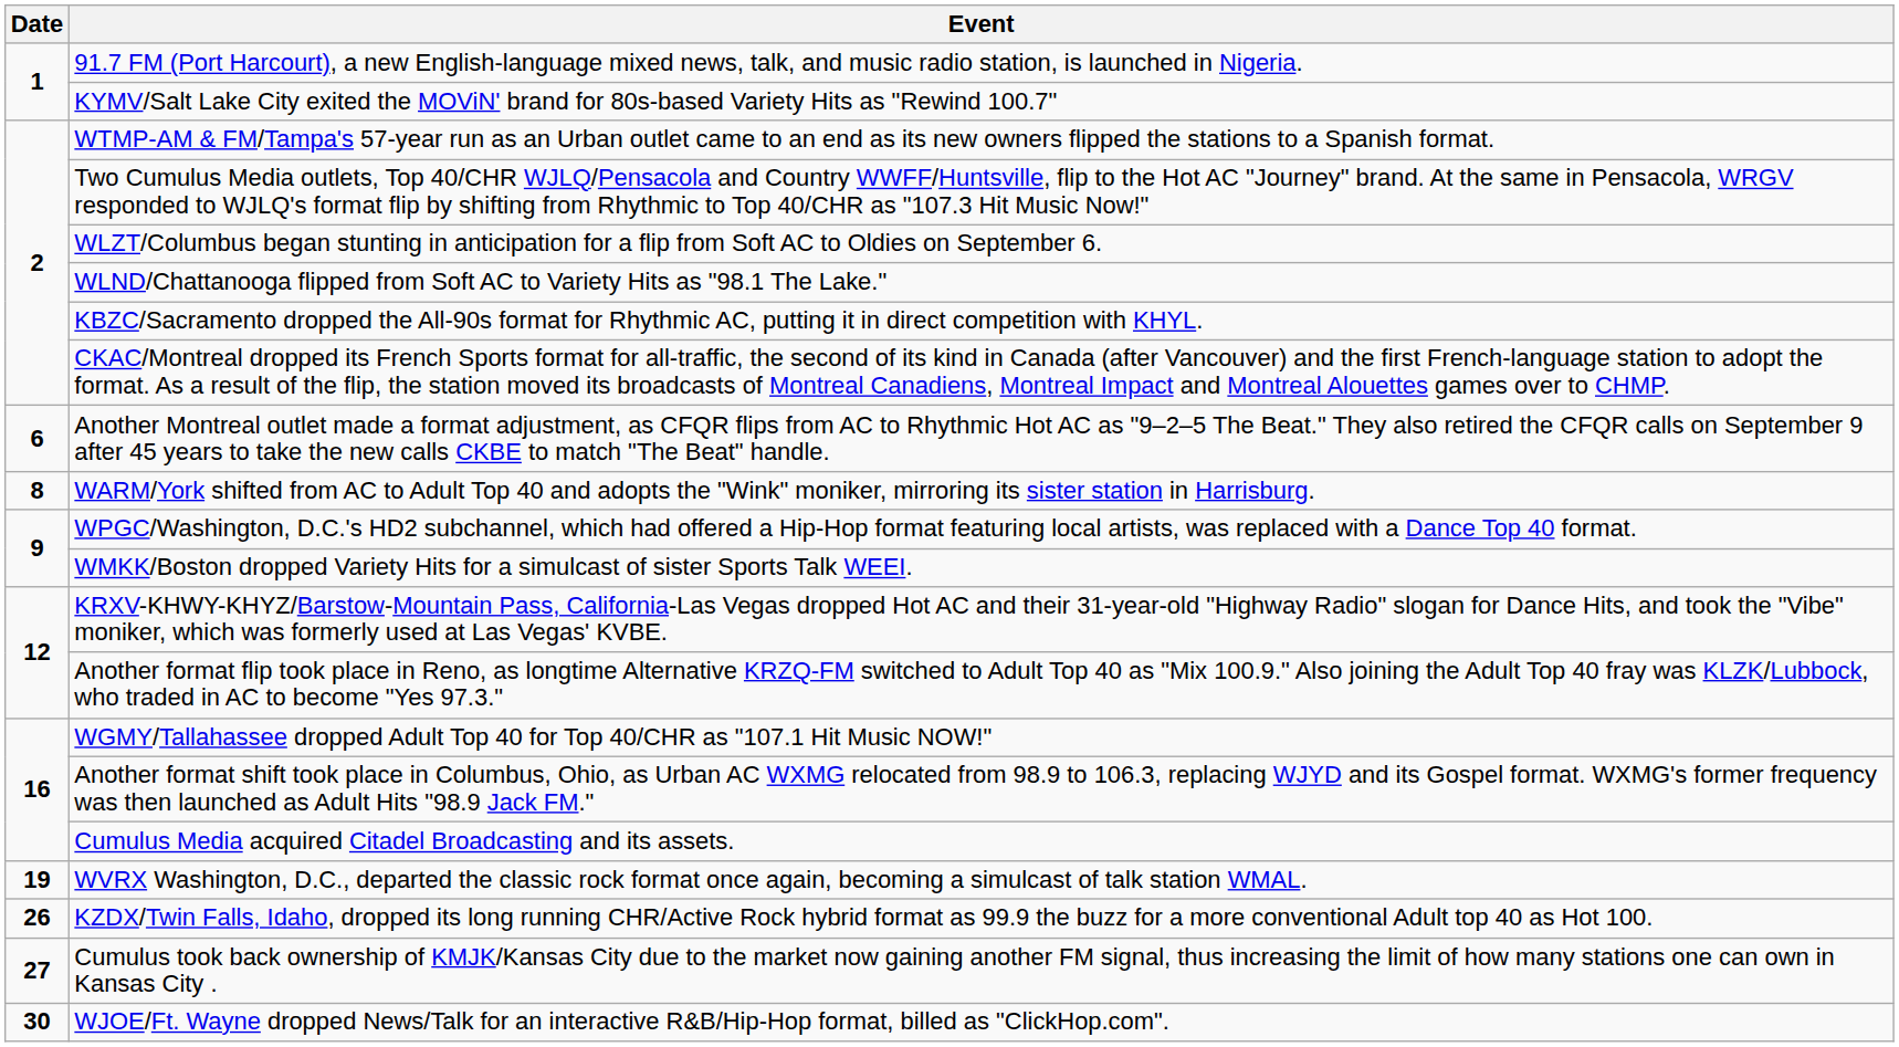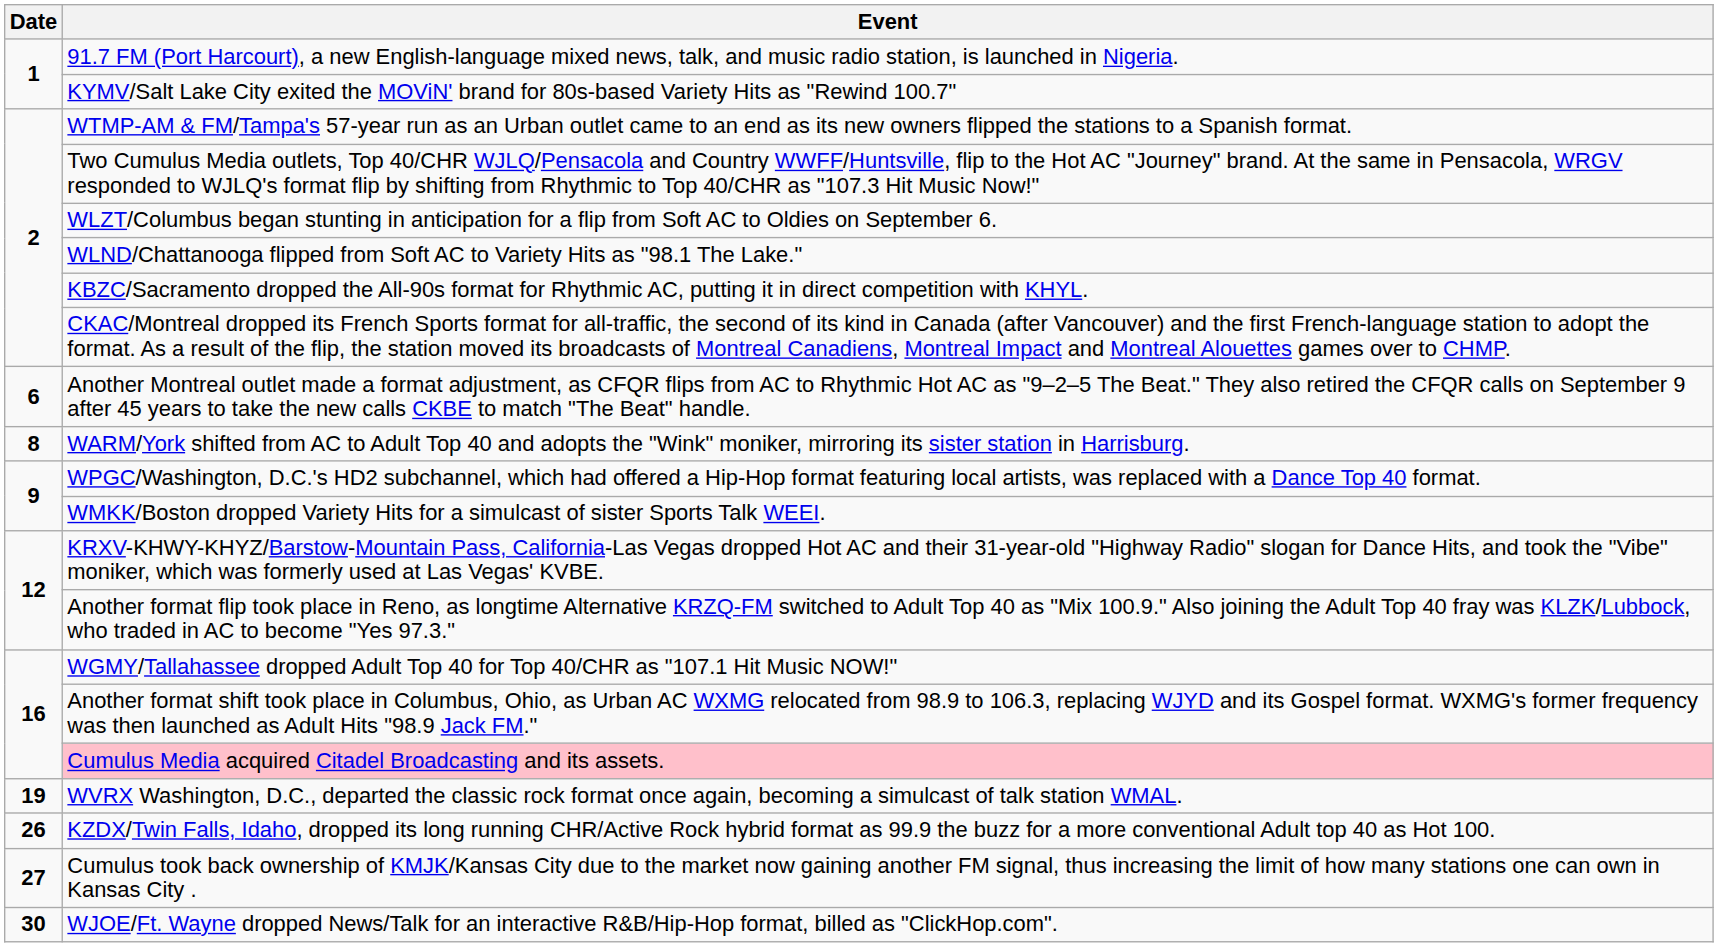Cumulus Media acquired Citadel Broadcasting and its assets. | Event: no background -> pink background
